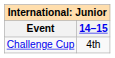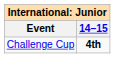Challenge Cup | 14–15: normal -> bold
